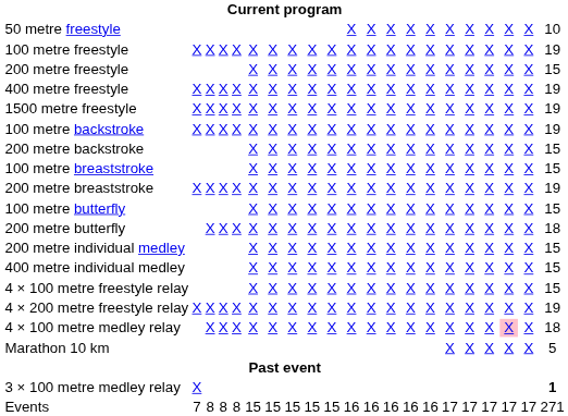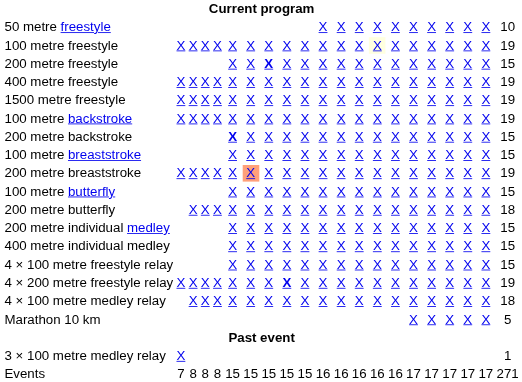100 metre freestyle | column 14: no background -> lightyellow background
200 metre freestyle | column 8: normal -> bold
200 metre backstroke | column 6: normal -> bold
200 metre breaststroke | column 7: no background -> lightsalmon background
4 × 200 metre freestyle relay | column 9: normal -> bold
4 × 100 metre medley relay | column 19: pink background -> no background
3 × 100 metre medley relay | column 21: bold -> normal
